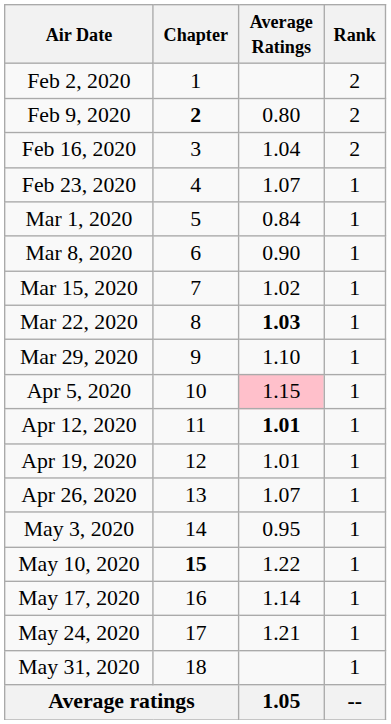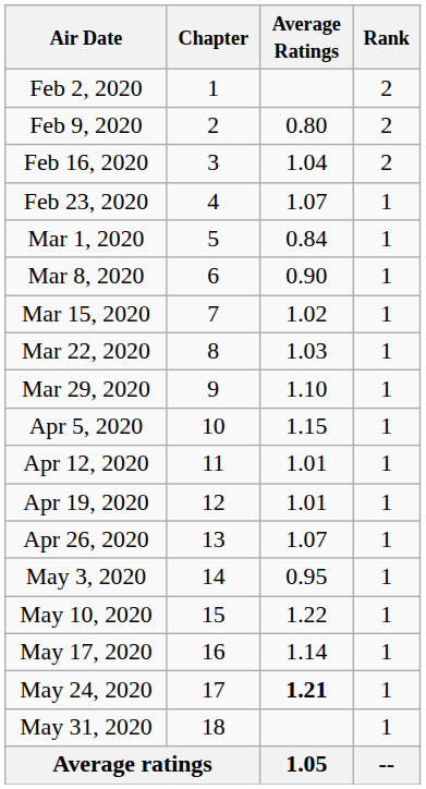Feb 9, 2020 | Chapter: bold -> normal
Mar 22, 2020 | Average Ratings: bold -> normal
Apr 5, 2020 | Average Ratings: pink background -> no background
Apr 12, 2020 | Average Ratings: bold -> normal
May 10, 2020 | Chapter: bold -> normal
May 24, 2020 | Average Ratings: normal -> bold
